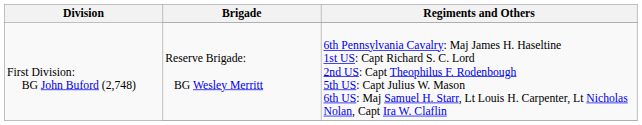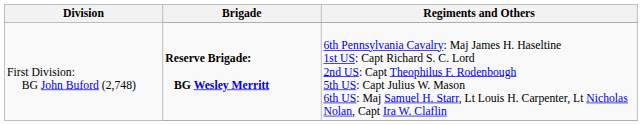Reserve Brigade: BG Wesley Merritt | Brigade: normal -> bold
